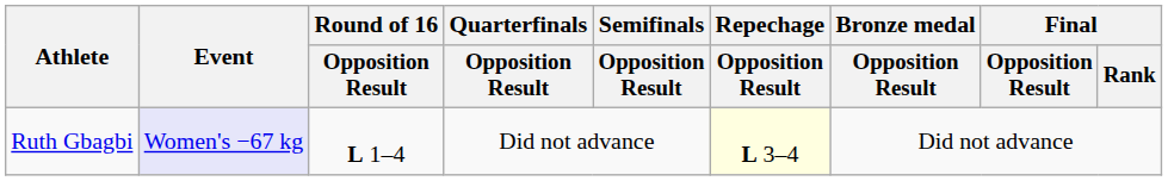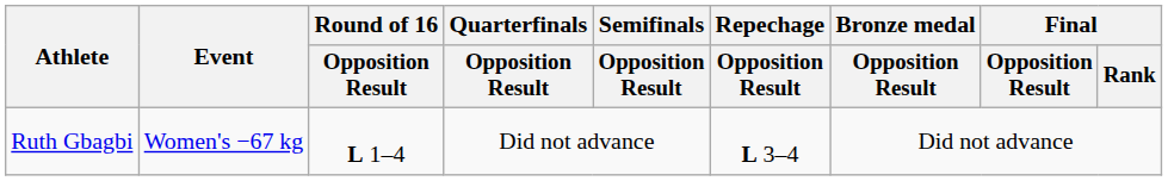Ruth Gbagbi | Event: lavender background -> no background
Ruth Gbagbi | Repechage / Opposition Result: lightyellow background -> no background
